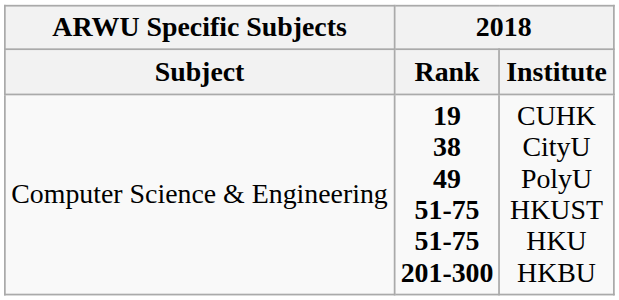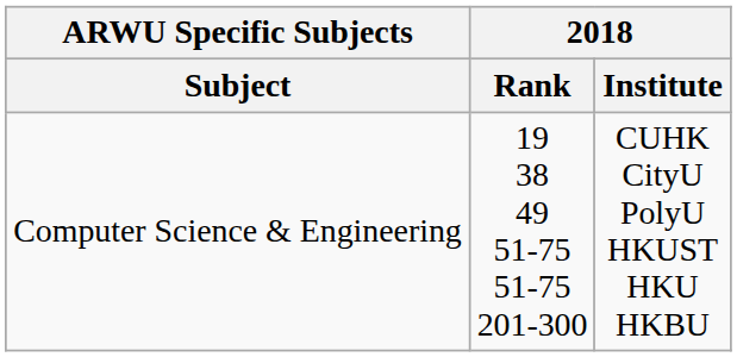Computer Science & Engineering | 2018 / Rank: bold -> normal
